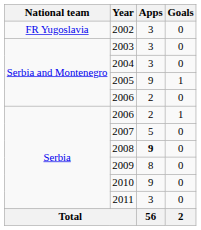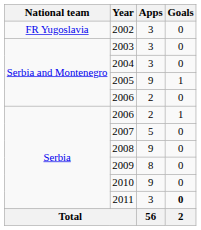2008 | Apps: bold -> normal
2011 | Goals: normal -> bold
